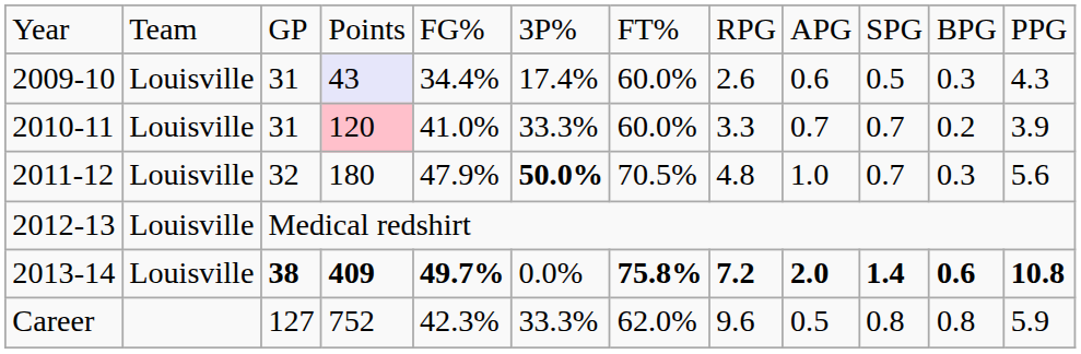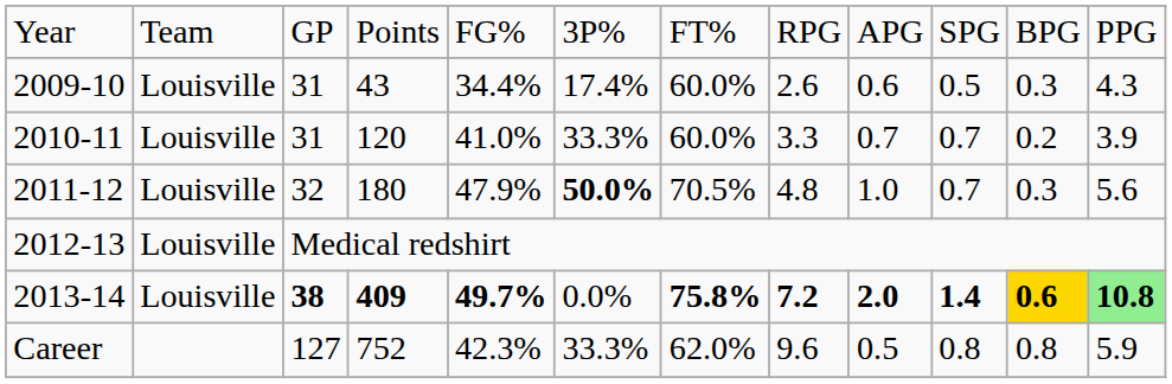2009-10 | column 4: lavender background -> no background
2010-11 | column 4: pink background -> no background
2013-14 | column 11: no background -> gold background
2013-14 | column 12: no background -> lightgreen background
